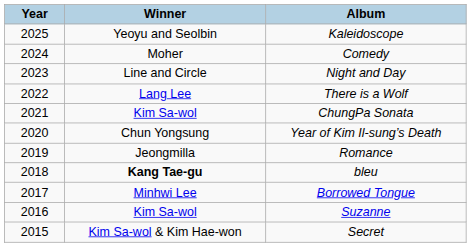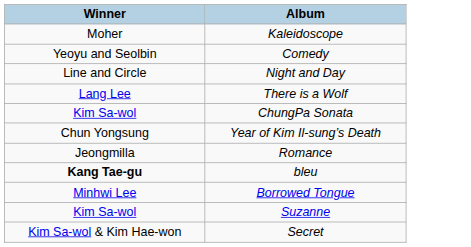- column: Year | 2025 | 2024 | 2023 | 2022 | 2021 | 2020 | 2019 | 2018 | 2017 | 2016 | 2015
Kaleidoscope | Winner: Yeoyu and Seolbin -> Moher
Comedy | Winner: Moher -> Yeoyu and Seolbin
